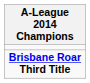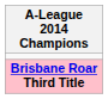row 3 | column 1: no background -> pink background
